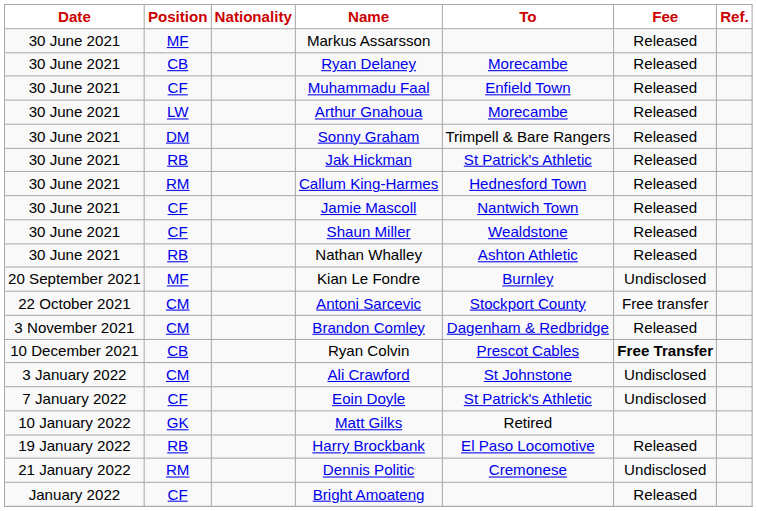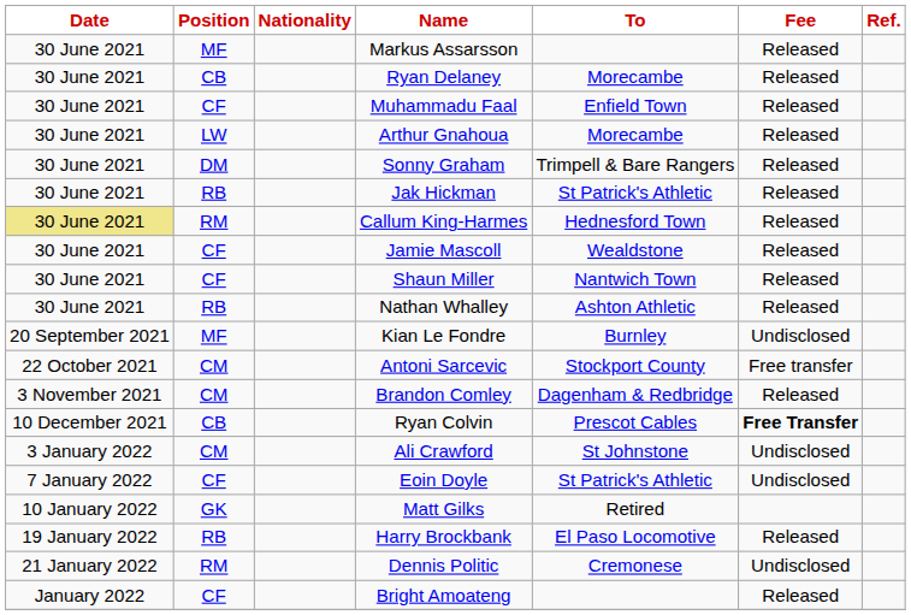Callum King-Harmes | Date: no background -> khaki background
Jamie Mascoll | To: Nantwich Town -> Wealdstone
Shaun Miller | To: Wealdstone -> Nantwich Town
